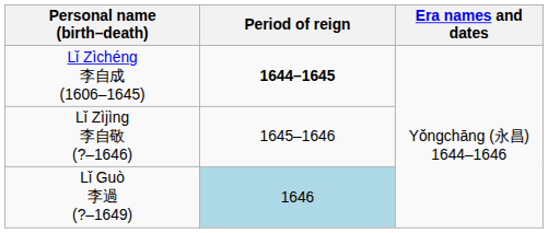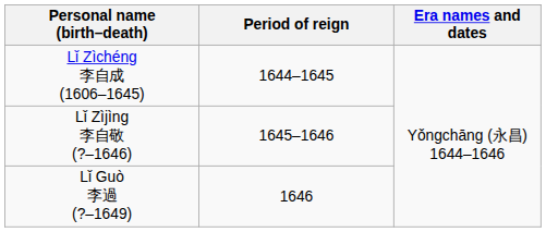Lǐ Zìchéng 李自成 (1606–1645) | Period of reign: bold -> normal
Lǐ Guò 李過 (?–1649) | Period of reign: lightblue background -> no background
